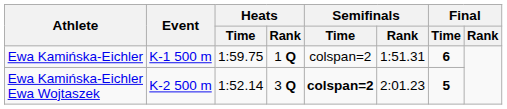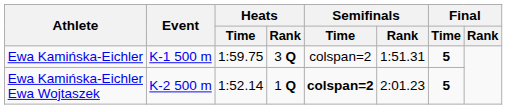Ewa Kamińska-Eichler | Heats / Rank: 1 Q -> 3 Q
Ewa Kamińska-Eichler | Final / Time: 6 -> 5
Ewa Kamińska-Eichler Ewa Wojtaszek | Heats / Rank: 3 Q -> 1 Q
